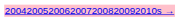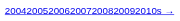row 1 | column 1: pink background -> no background
